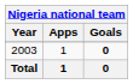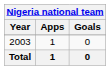2003 | Goals: bold -> normal
